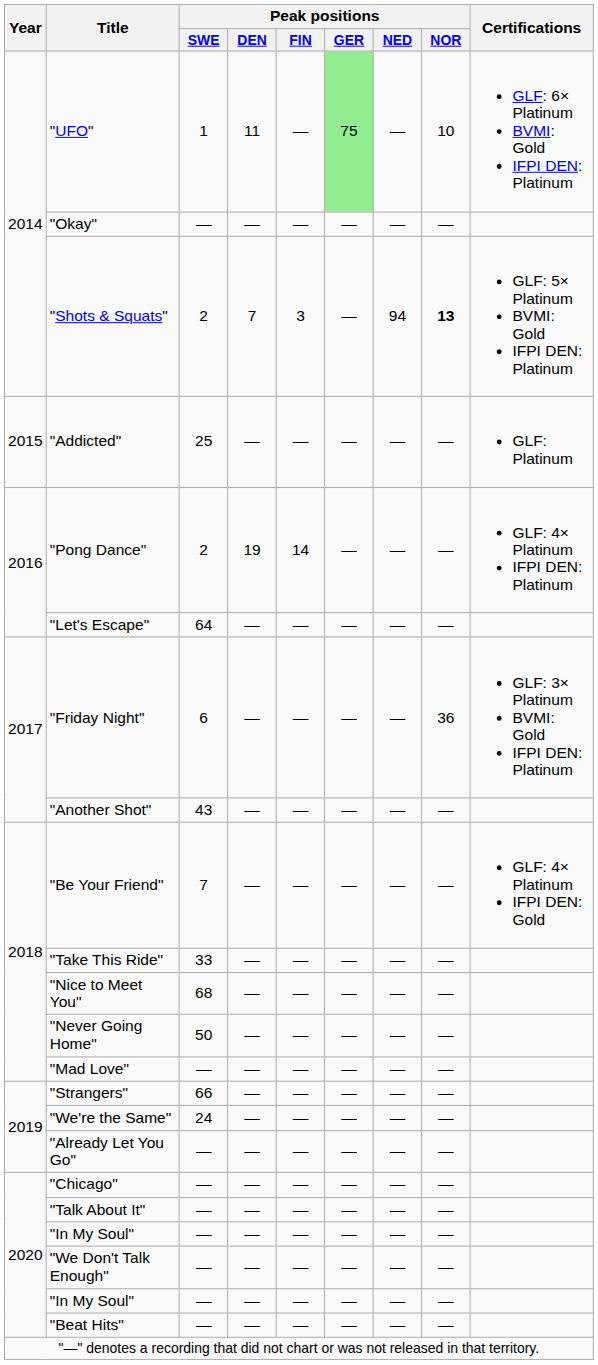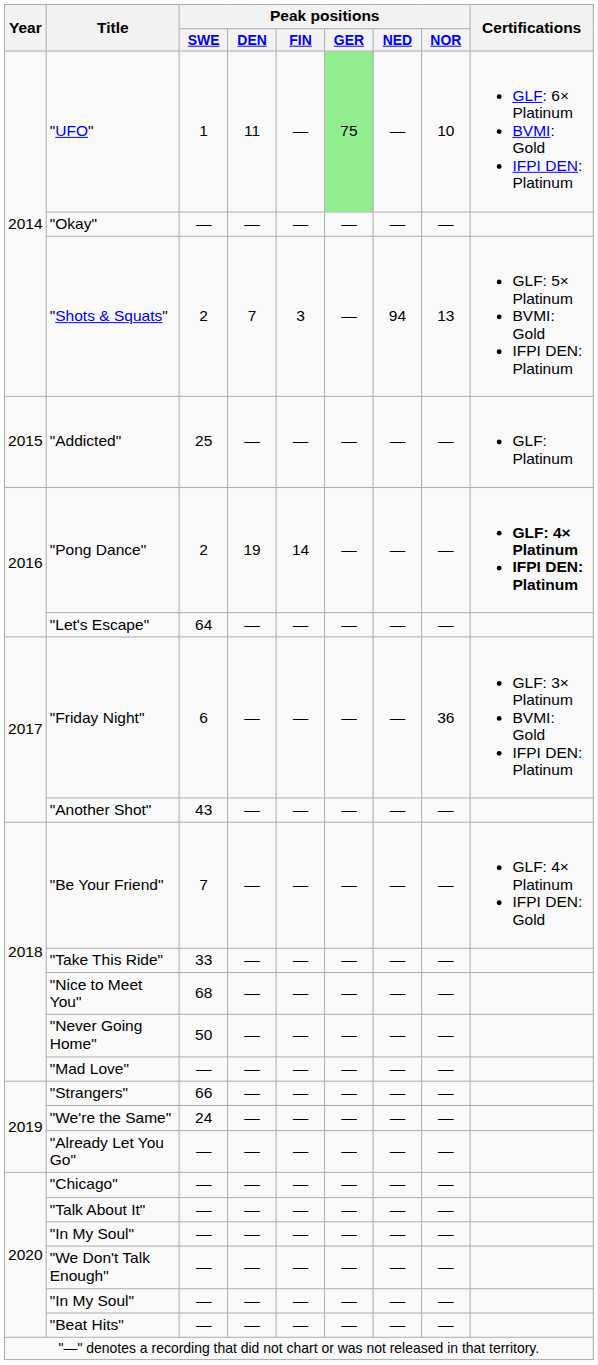"Shots & Squats" | Peak positions / NOR: bold -> normal
"Pong Dance" | Certifications: normal -> bold
